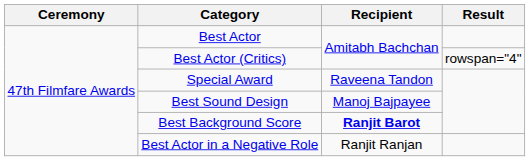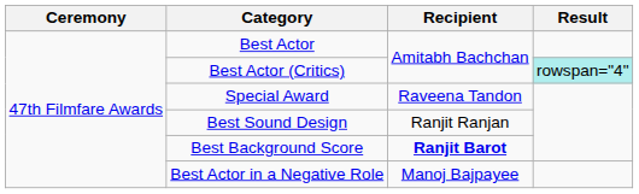Best Actor (Critics) | Result: no background -> paleturquoise background
Best Sound Design | Recipient: Manoj Bajpayee -> Ranjit Ranjan
Best Actor in a Negative Role | Recipient: Ranjit Ranjan -> Manoj Bajpayee
